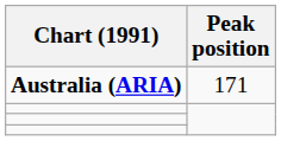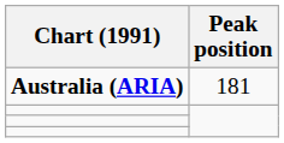row 2 | Peak position: 171 -> 181
